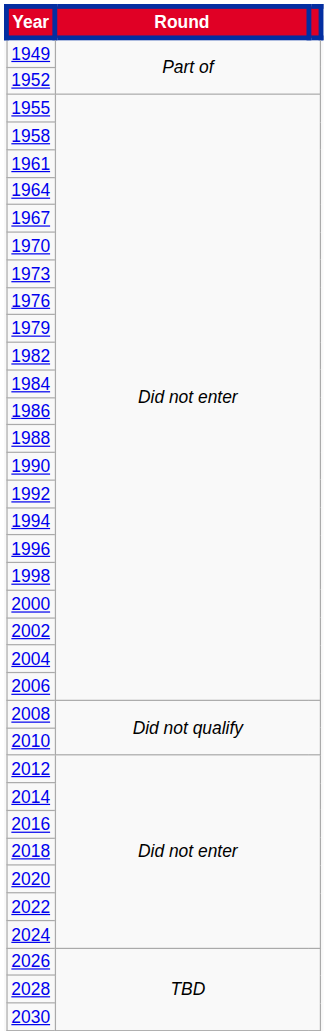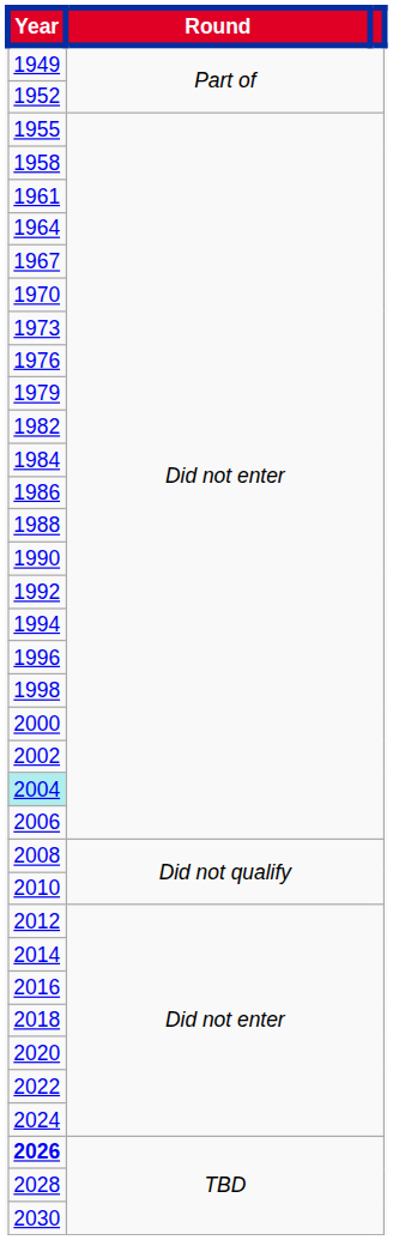2004 | Year: no background -> paleturquoise background
2026 | Year: normal -> bold
